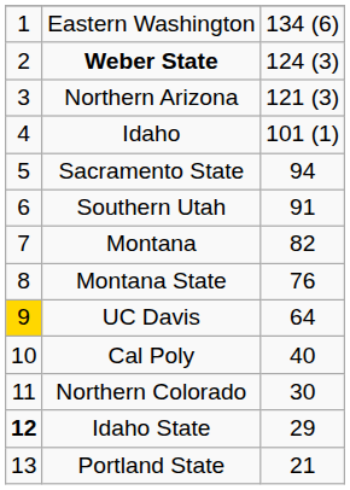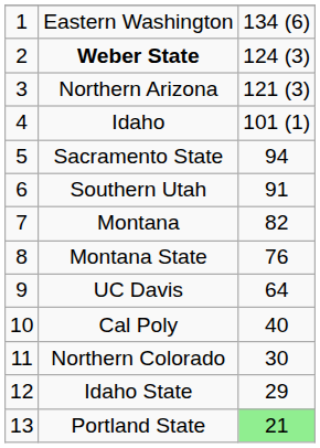UC Davis | column 1: gold background -> no background
Idaho State | column 1: bold -> normal
Portland State | column 3: no background -> lightgreen background
